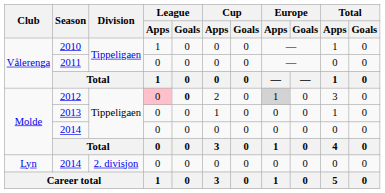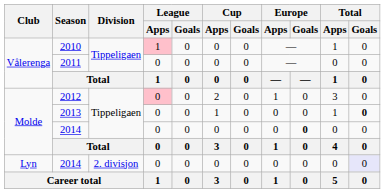2010 | League / Apps: no background -> pink background
2012 | League / Goals: bold -> normal
2012 | Europe / Apps: lightgrey background -> no background
2013 | Total / Goals: normal -> bold
Molde / 2014 | Europe / Goals: normal -> bold
Lyn / 2014 | Total / Goals: no background -> lavender background
